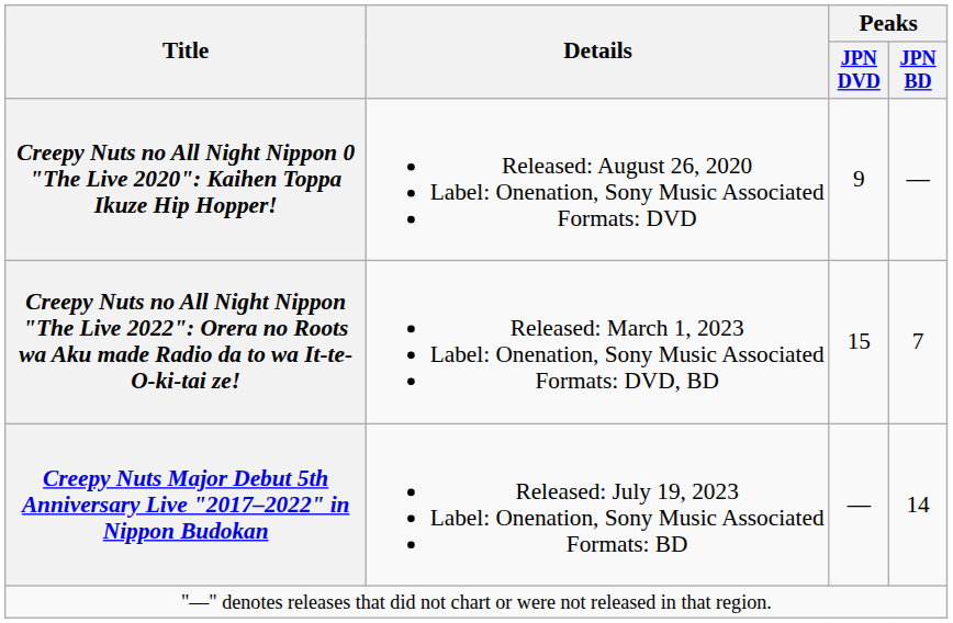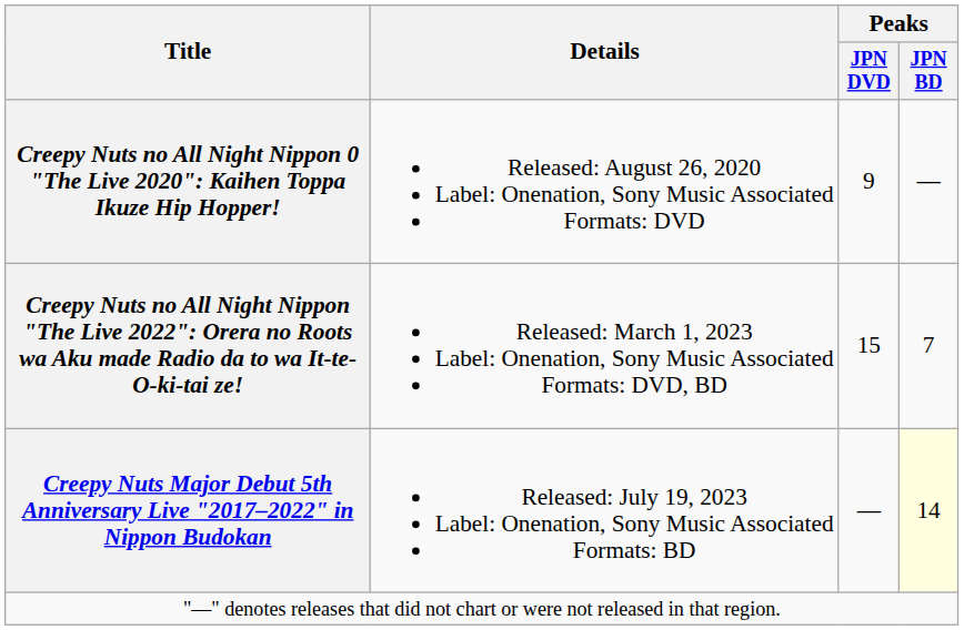row 5 | Peaks / JPN BD: no background -> lightyellow background
